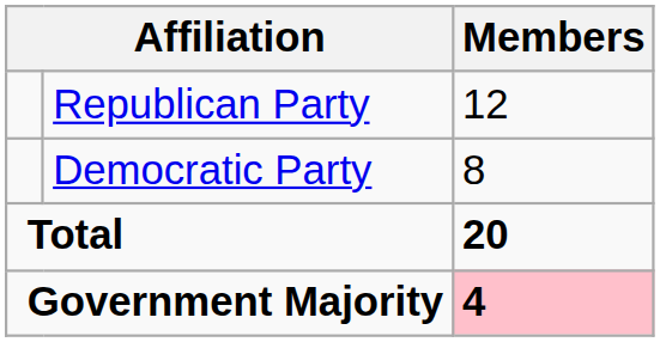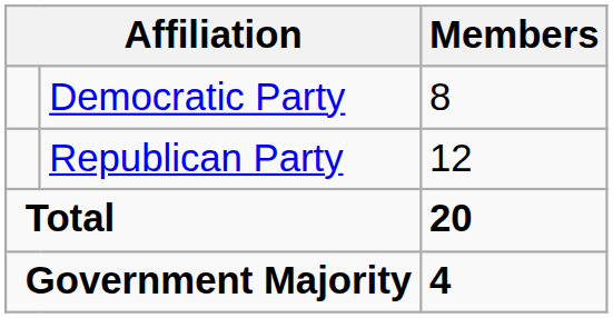rows swapped: Republican Party <-> Democratic Party
Government Majority | Members: pink background -> no background
